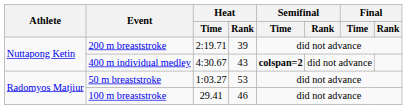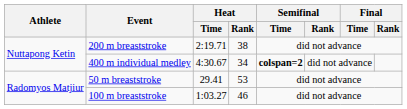200 m breaststroke | Heat / Rank: 39 -> 38
400 m individual medley | Heat / Rank: 43 -> 34
50 m breaststroke | Heat / Time: 1:03.27 -> 29.41
100 m breaststroke | Heat / Time: 29.41 -> 1:03.27
